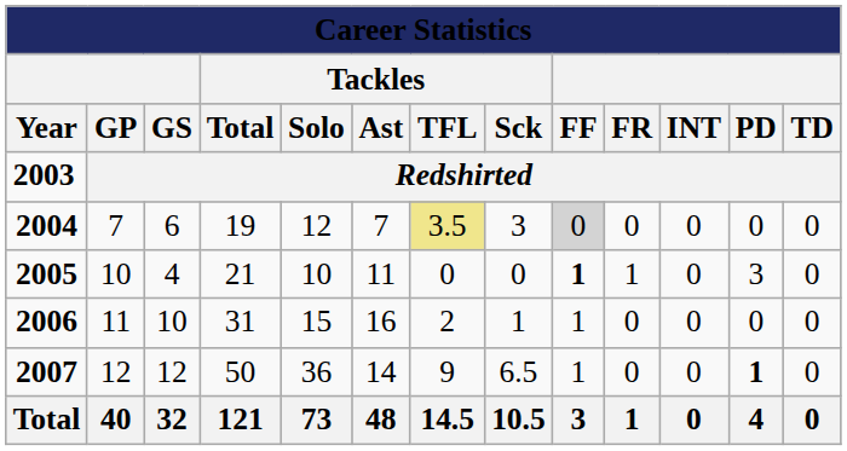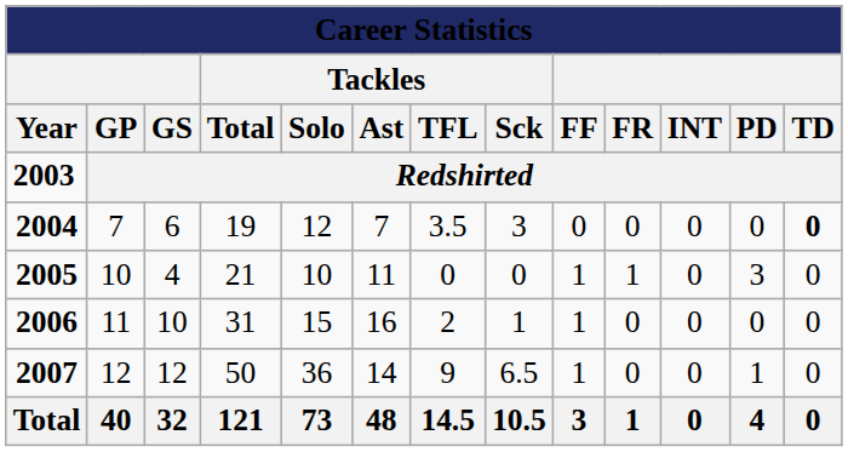2004 | column 7: khaki background -> no background
2004 | column 9: lightgrey background -> no background
2004 | column 13: normal -> bold
2005 | column 9: bold -> normal
2007 | column 12: bold -> normal
